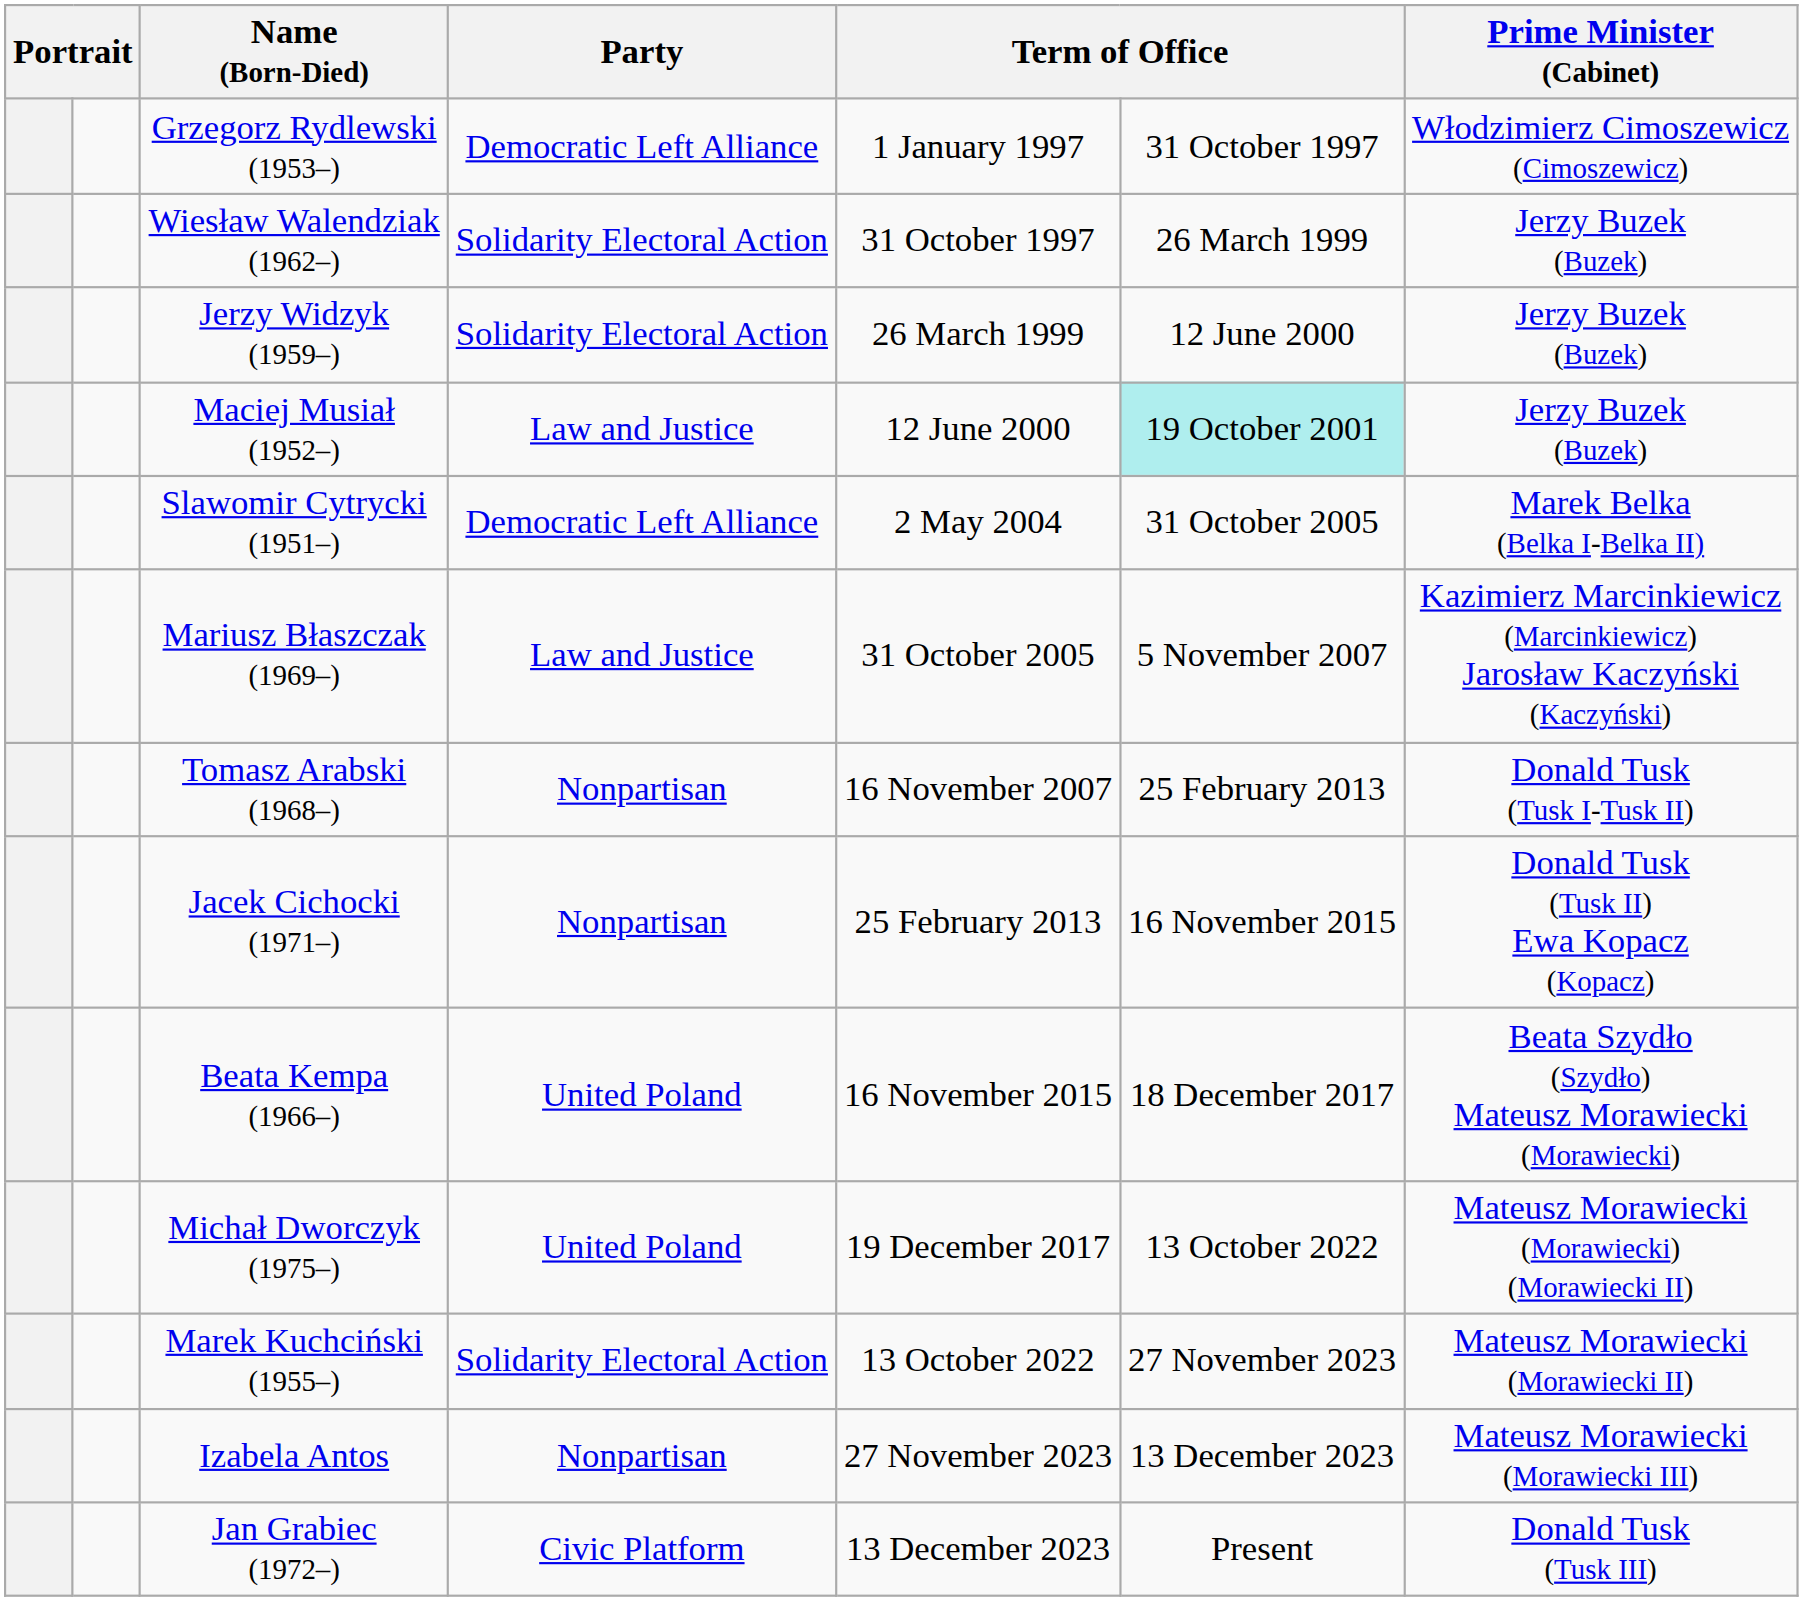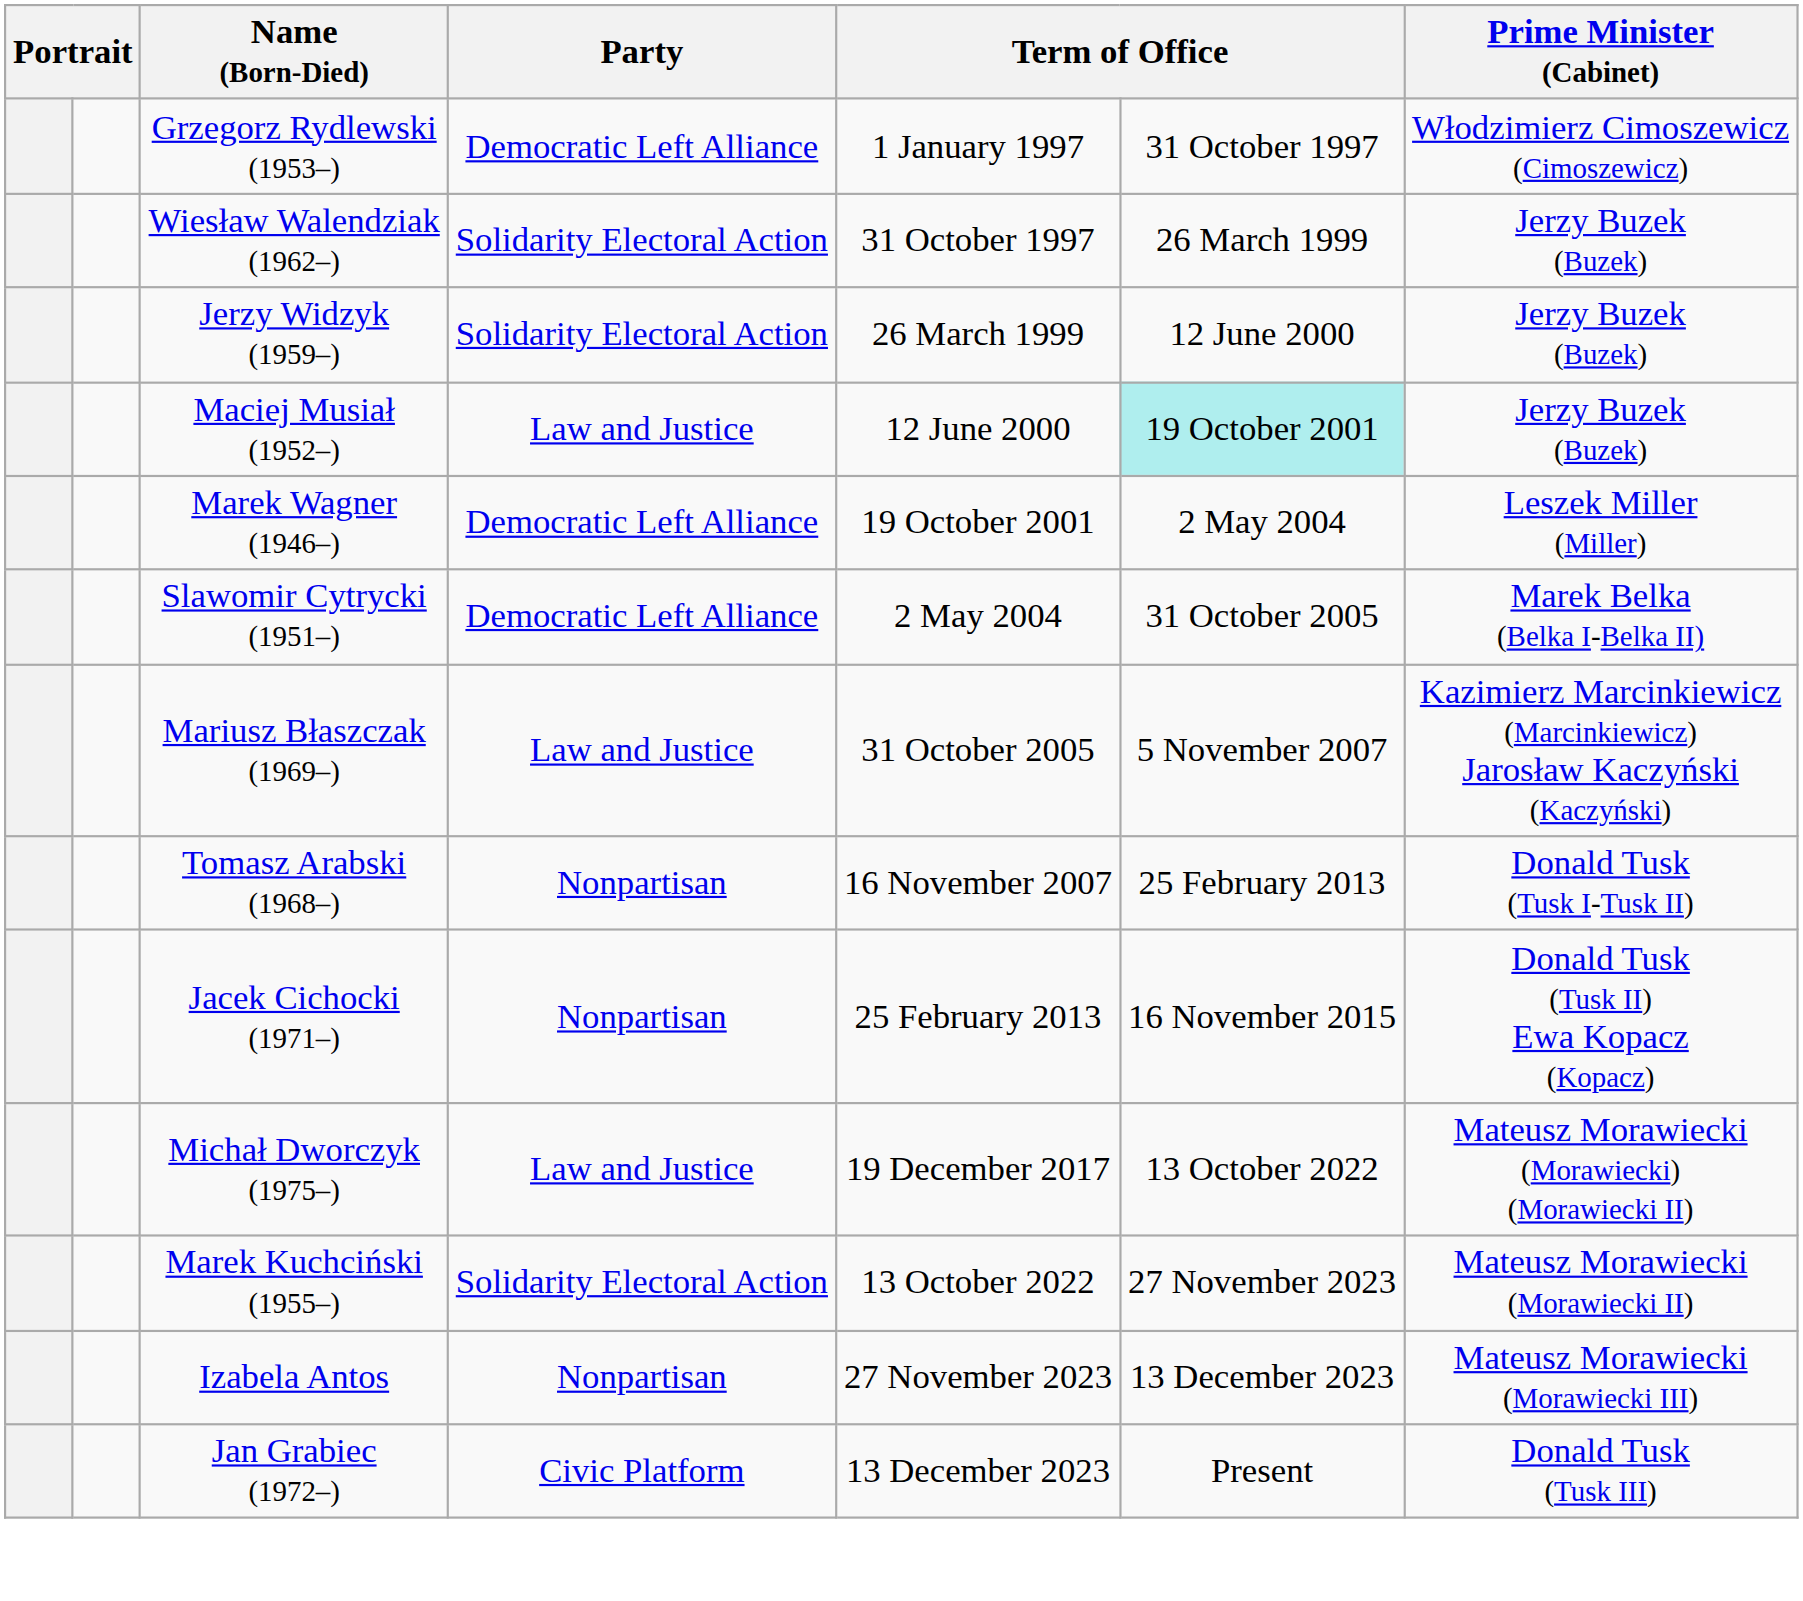+ row: Marek Wagner (1946–) | Democratic Left Alliance | 19 October 2001 | 2 May 2004 | Leszek Miller (Miller)
- row: Beata Kempa (1966–) | United Poland | 16 November 2015 | 18 December 2017 | Beata Szydło (Szydło) Mateusz Morawiecki (Morawiecki)
Michał Dworczyk (1975–) | Party: United Poland -> Law and Justice
